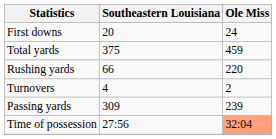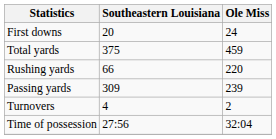rows swapped: Passing yards <-> Turnovers
Time of possession | Ole Miss: lightsalmon background -> no background
